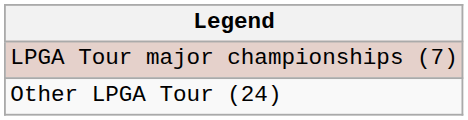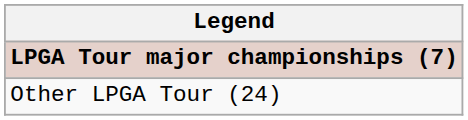row 2 | column 1: normal -> bold
